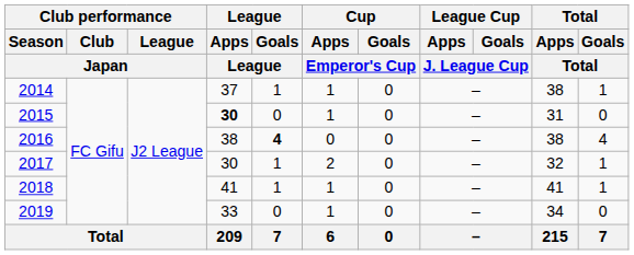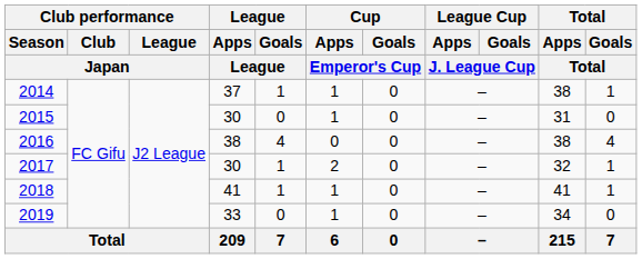2015 | League / Apps / League: bold -> normal
2016 | League / Goals / League: bold -> normal
